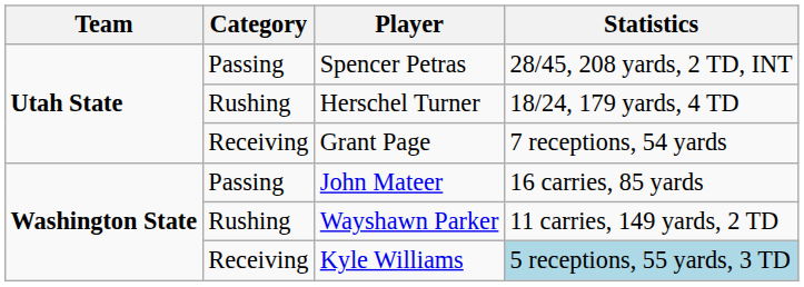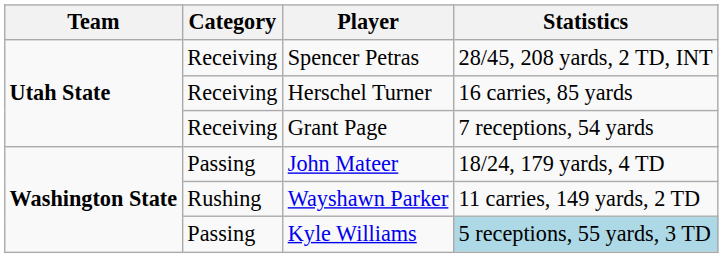Spencer Petras | Category: Passing -> Receiving
Herschel Turner | Category: Rushing -> Receiving
Herschel Turner | Statistics: 18/24, 179 yards, 4 TD -> 16 carries, 85 yards
John Mateer | Statistics: 16 carries, 85 yards -> 18/24, 179 yards, 4 TD
Kyle Williams | Category: Receiving -> Passing
